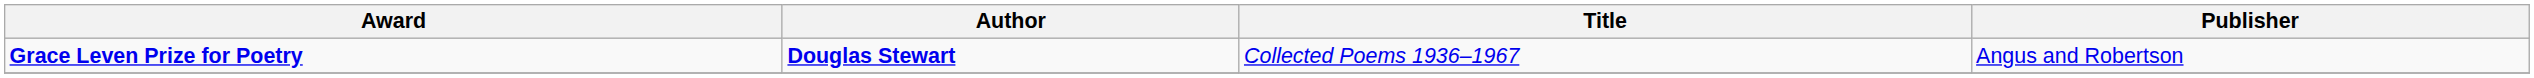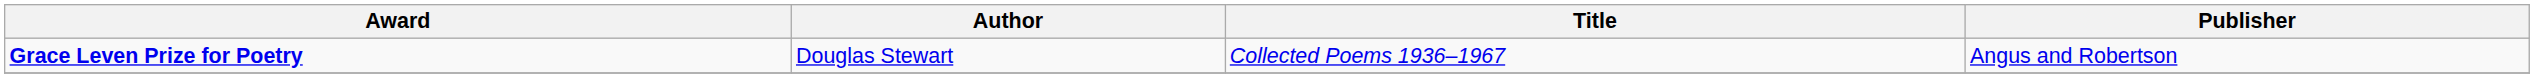Grace Leven Prize for Poetry | Author: bold -> normal
